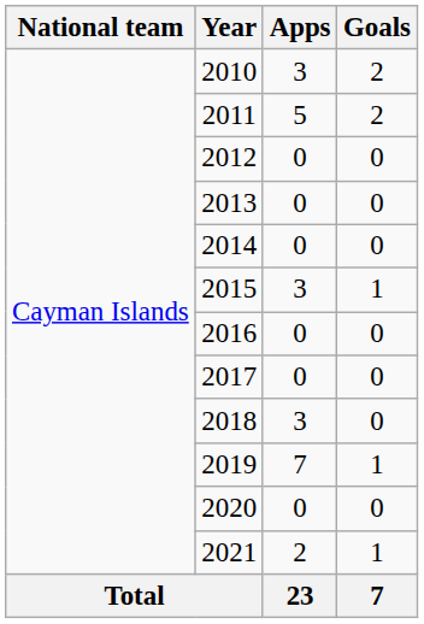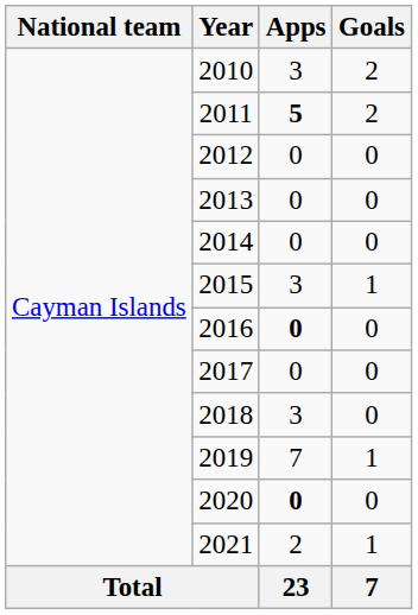2011 | Apps: normal -> bold
2016 | Apps: normal -> bold
2020 | Apps: normal -> bold
